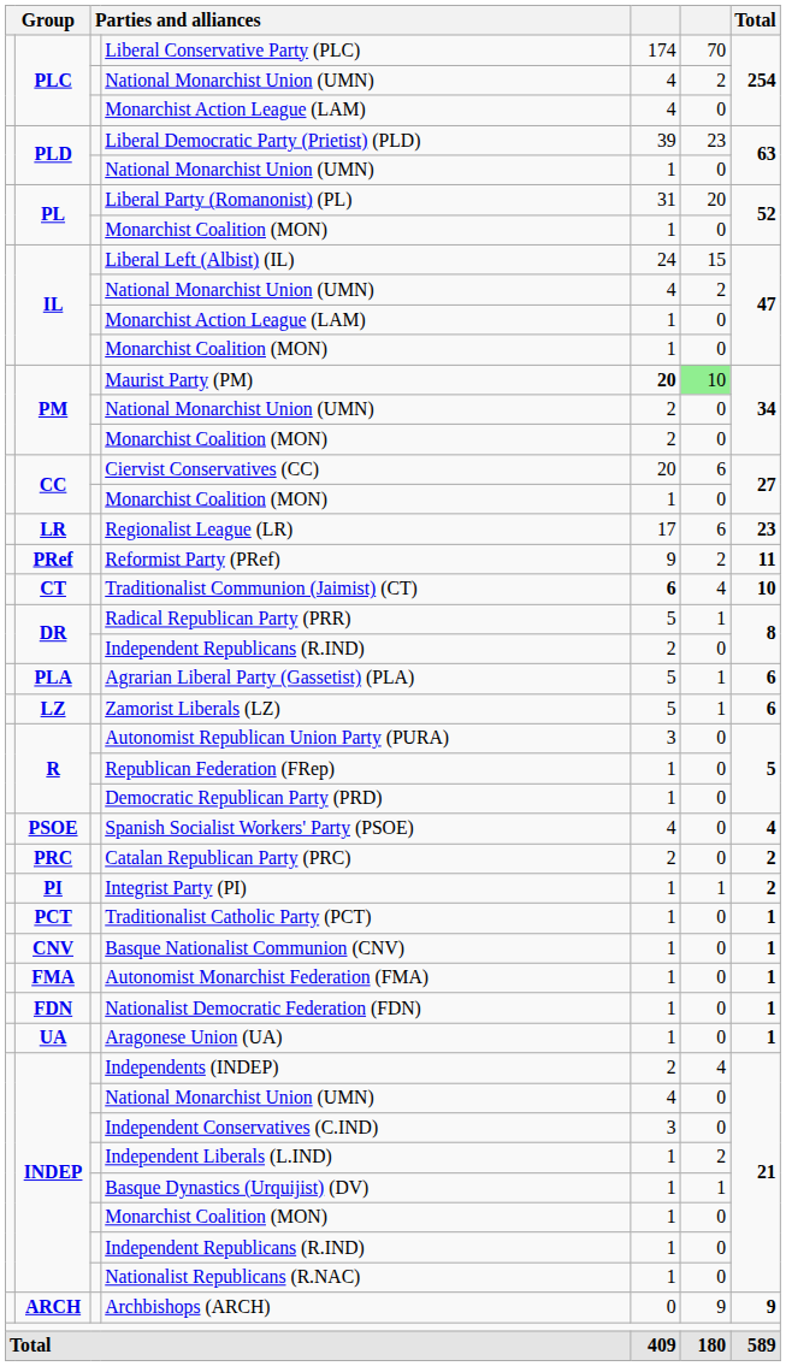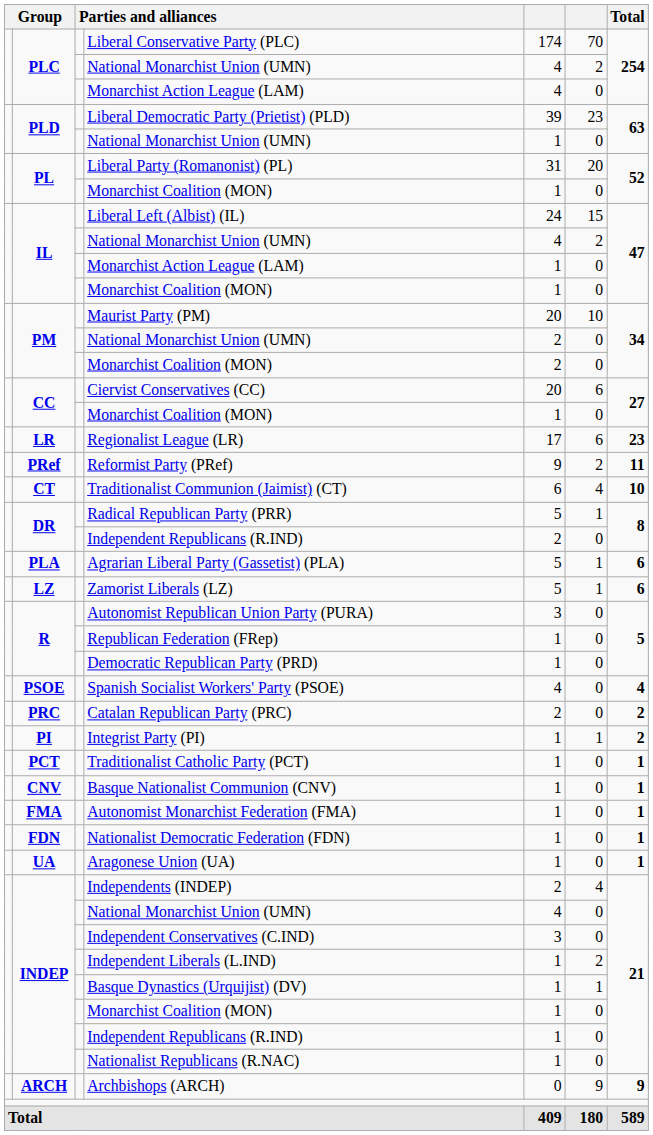Maurist Party (PM) | column 5: bold -> normal
Maurist Party (PM) | column 6: lightgreen background -> no background
Traditionalist Communion (Jaimist) (CT) | column 5: bold -> normal
